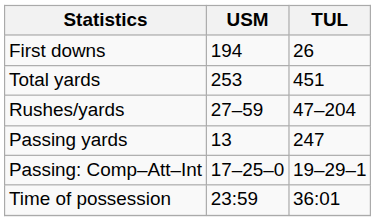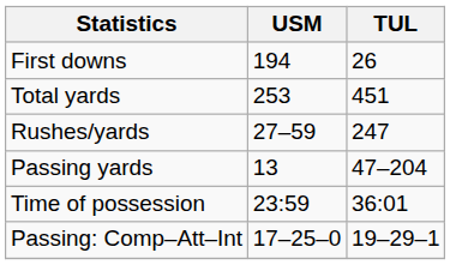Rushes/yards | TUL: 47–204 -> 247
Passing yards | TUL: 247 -> 47–204
rows swapped: Passing: Comp–Att–Int <-> Time of possession
